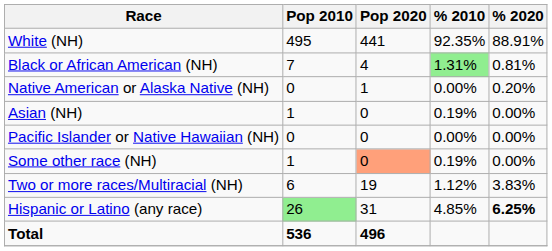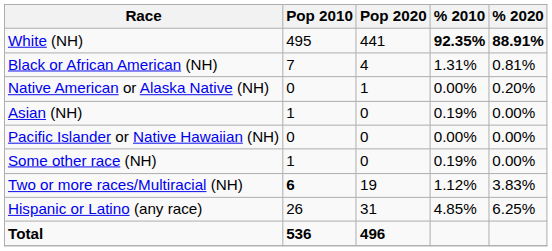White (NH) | % 2010: normal -> bold
White (NH) | % 2020: normal -> bold
Black or African American (NH) | % 2010: lightgreen background -> no background
Some other race (NH) | Pop 2020: lightsalmon background -> no background
Two or more races/Multiracial (NH) | Pop 2010: normal -> bold
Hispanic or Latino (any race) | Pop 2010: lightgreen background -> no background
Hispanic or Latino (any race) | % 2020: bold -> normal
